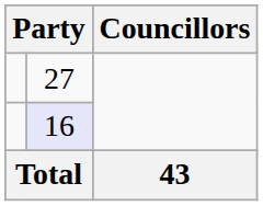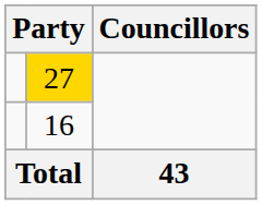27 | column 2: no background -> gold background
16 | column 2: lavender background -> no background
